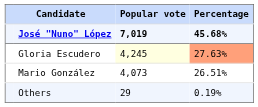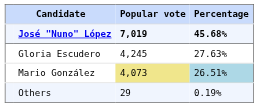Gloria Escudero | Popular vote: lightyellow background -> no background
Gloria Escudero | Percentage: lightsalmon background -> no background
Mario González | Popular vote: no background -> khaki background
Mario González | Percentage: no background -> lightblue background
